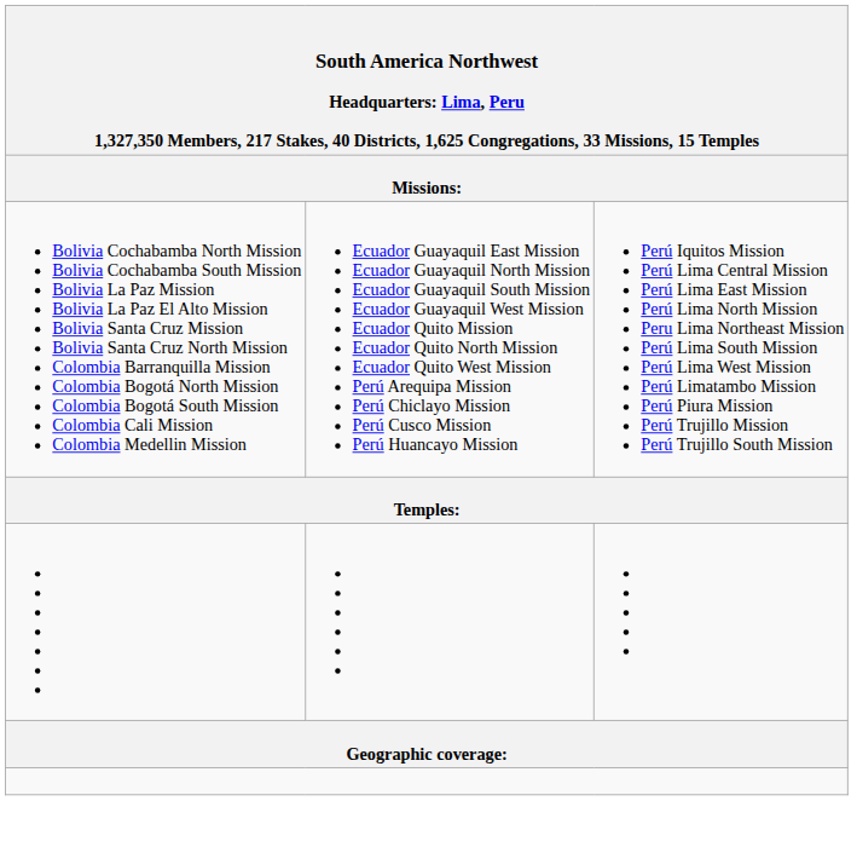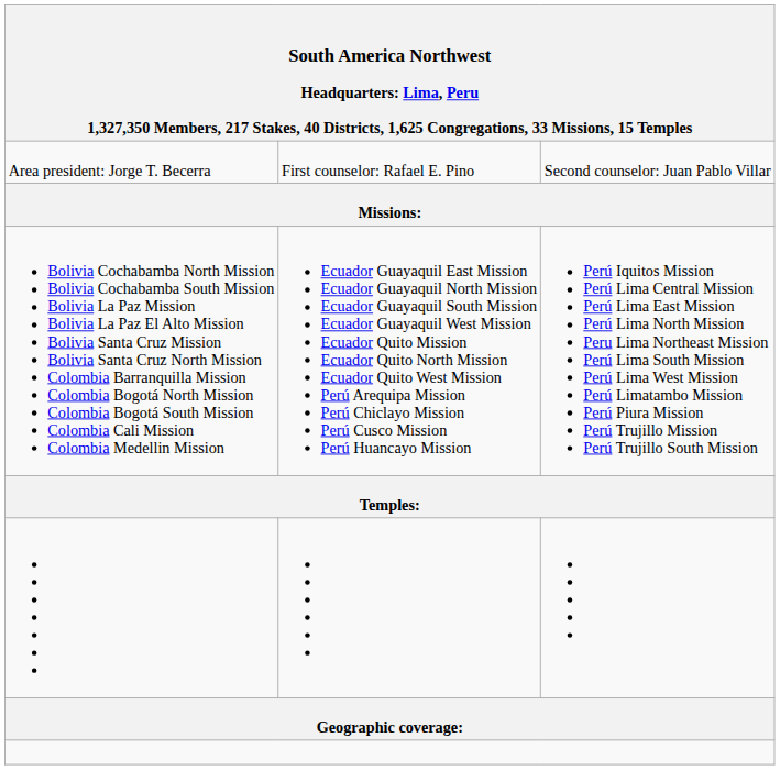+ row: Area president: Jorge T. Becerra | First counselor: Rafael E. Pino | Second counselor: Juan Pablo Villar
